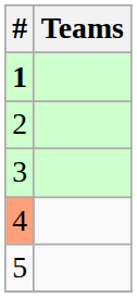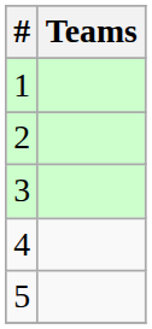1 | #: bold -> normal
4 | #: lightsalmon background -> no background
